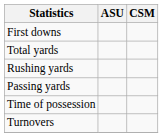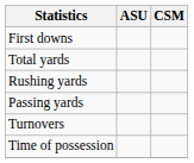rows swapped: Turnovers <-> Time of possession
